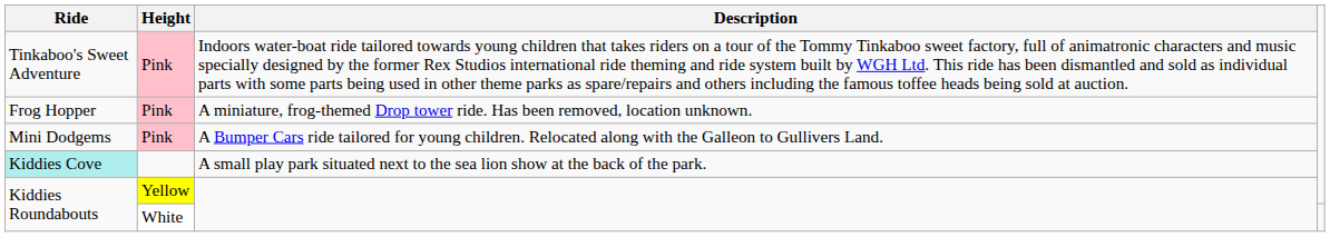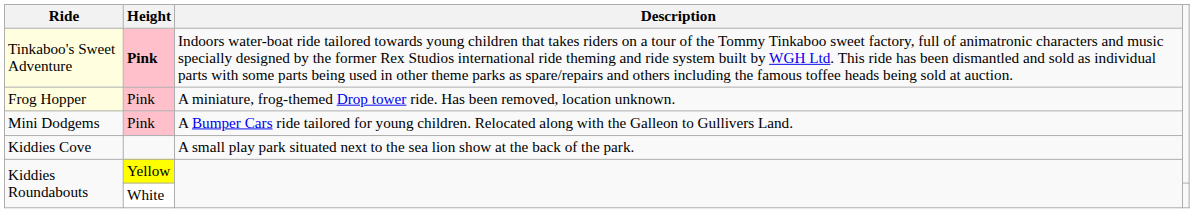Tinkaboo's Sweet Adventure | Ride: no background -> lightyellow background
Tinkaboo's Sweet Adventure | Height: normal -> bold
Frog Hopper | Ride: no background -> lightyellow background
Kiddies Cove | Ride: paleturquoise background -> no background
